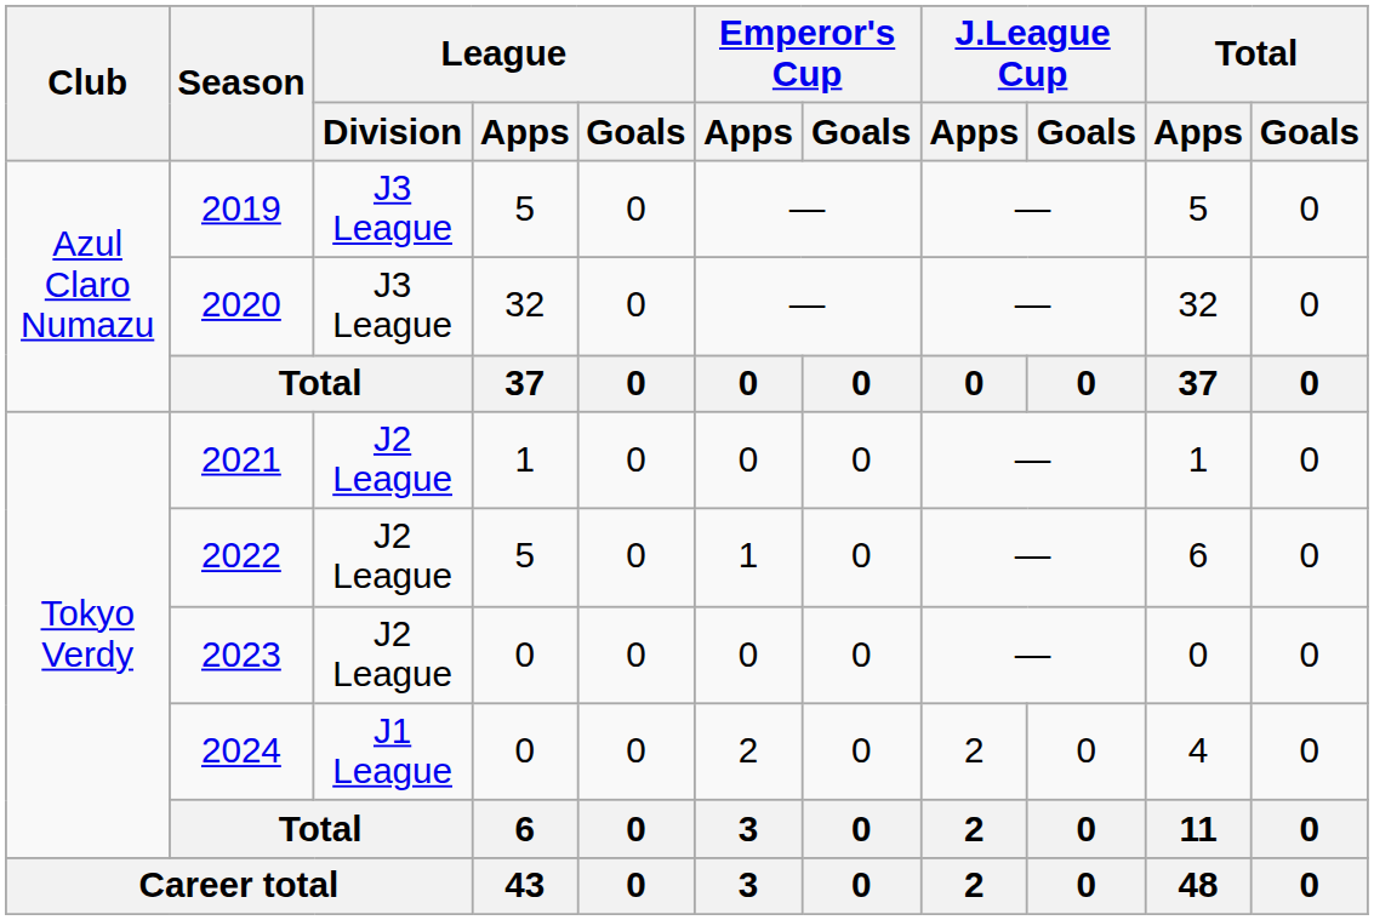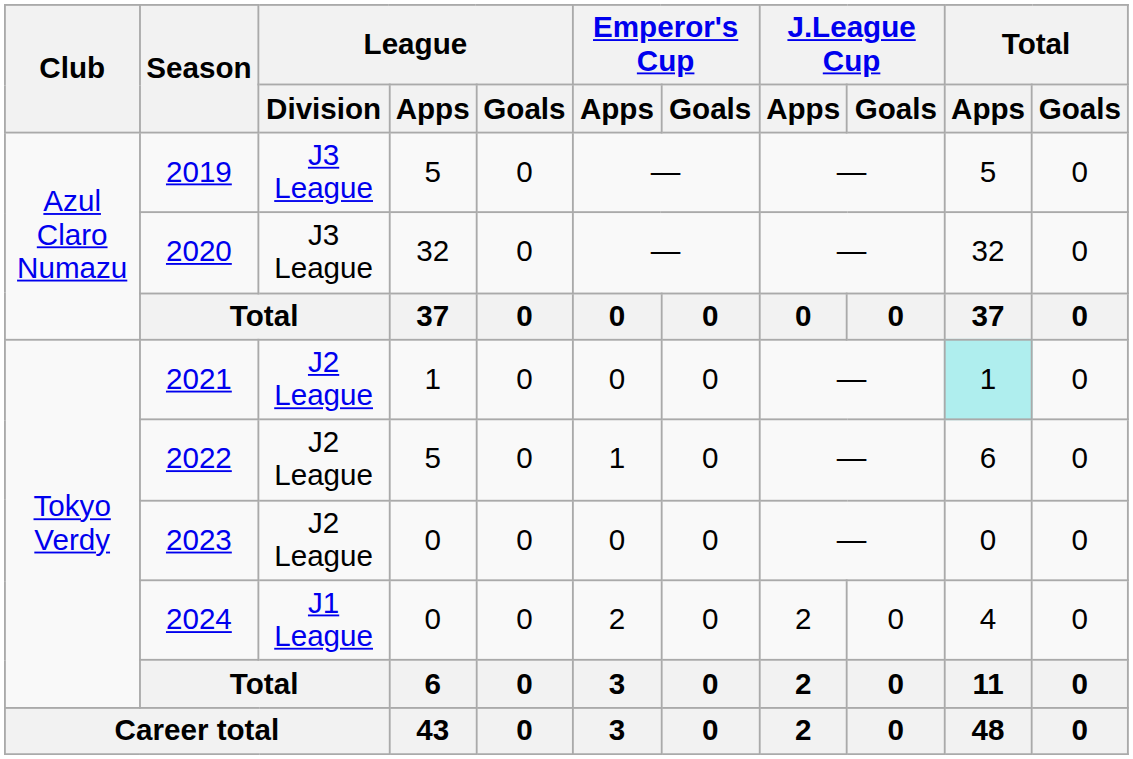2021 | Total / Apps: no background -> paleturquoise background
